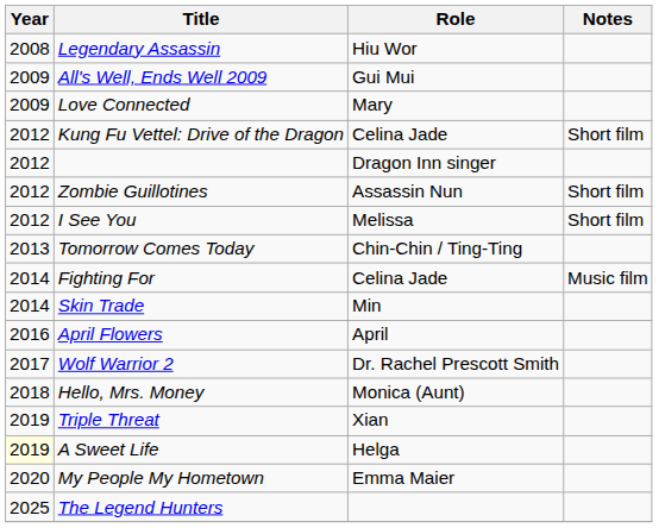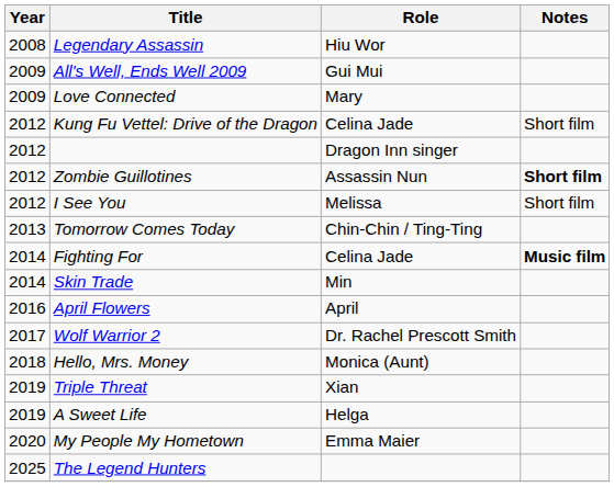Zombie Guillotines | Notes: normal -> bold
Fighting For | Notes: normal -> bold
A Sweet Life | Year: lightyellow background -> no background
